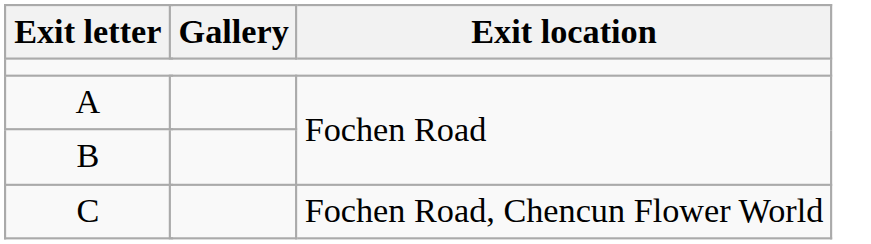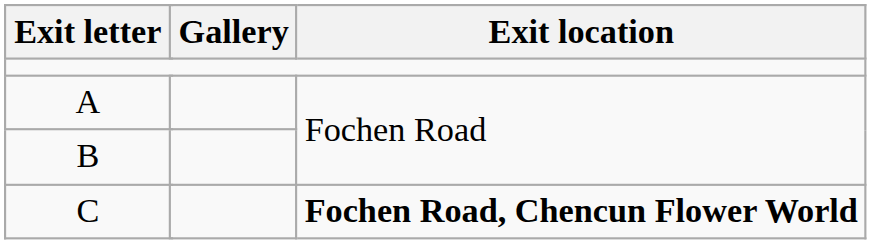C | Exit location: normal -> bold
